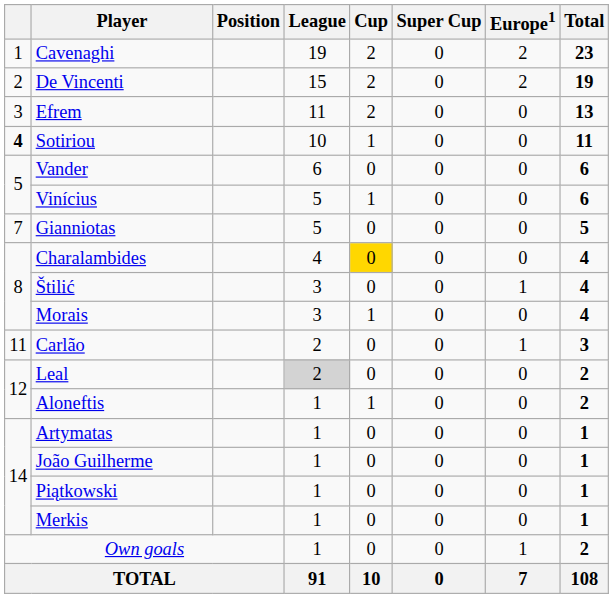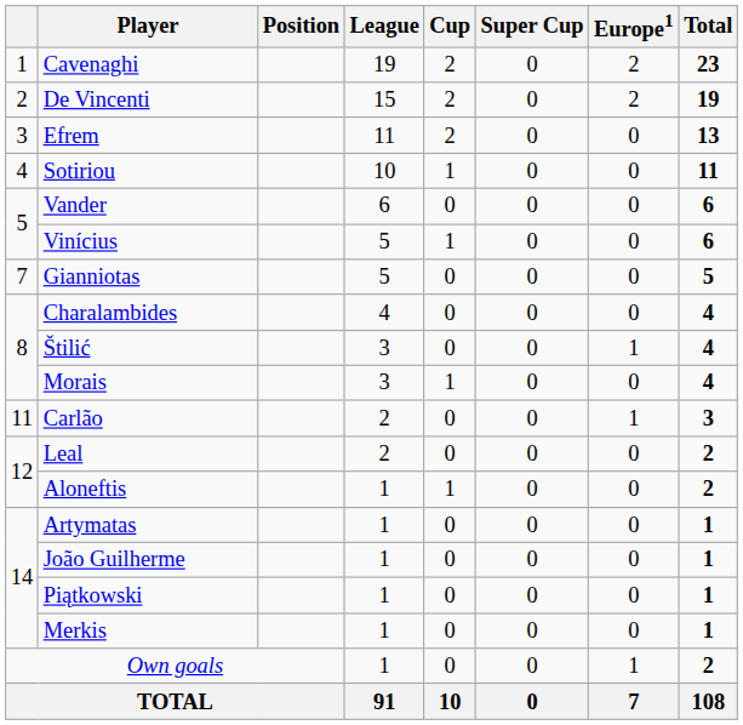Sotiriou | column 1: bold -> normal
Charalambides | Cup: gold background -> no background
Leal | League: lightgrey background -> no background
